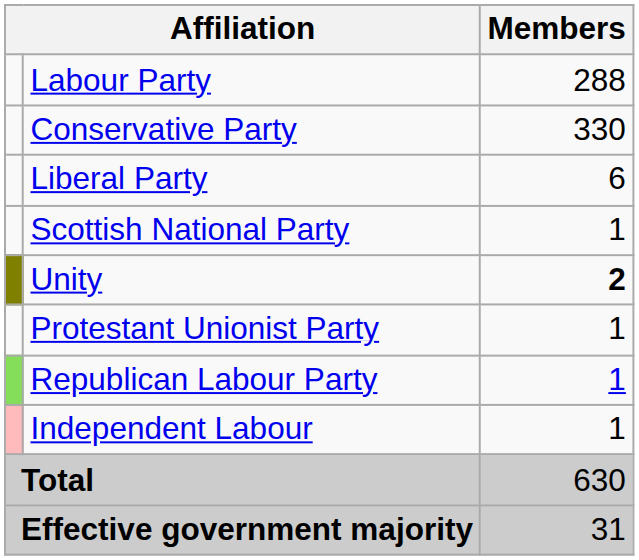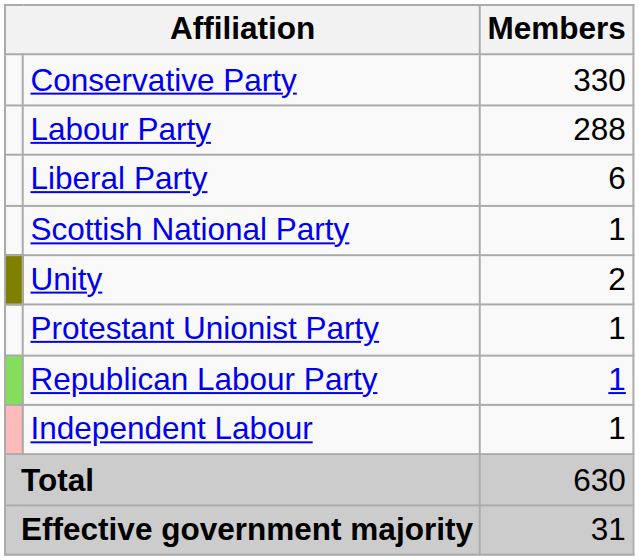rows swapped: Conservative Party <-> Labour Party
Unity | Members: bold -> normal
